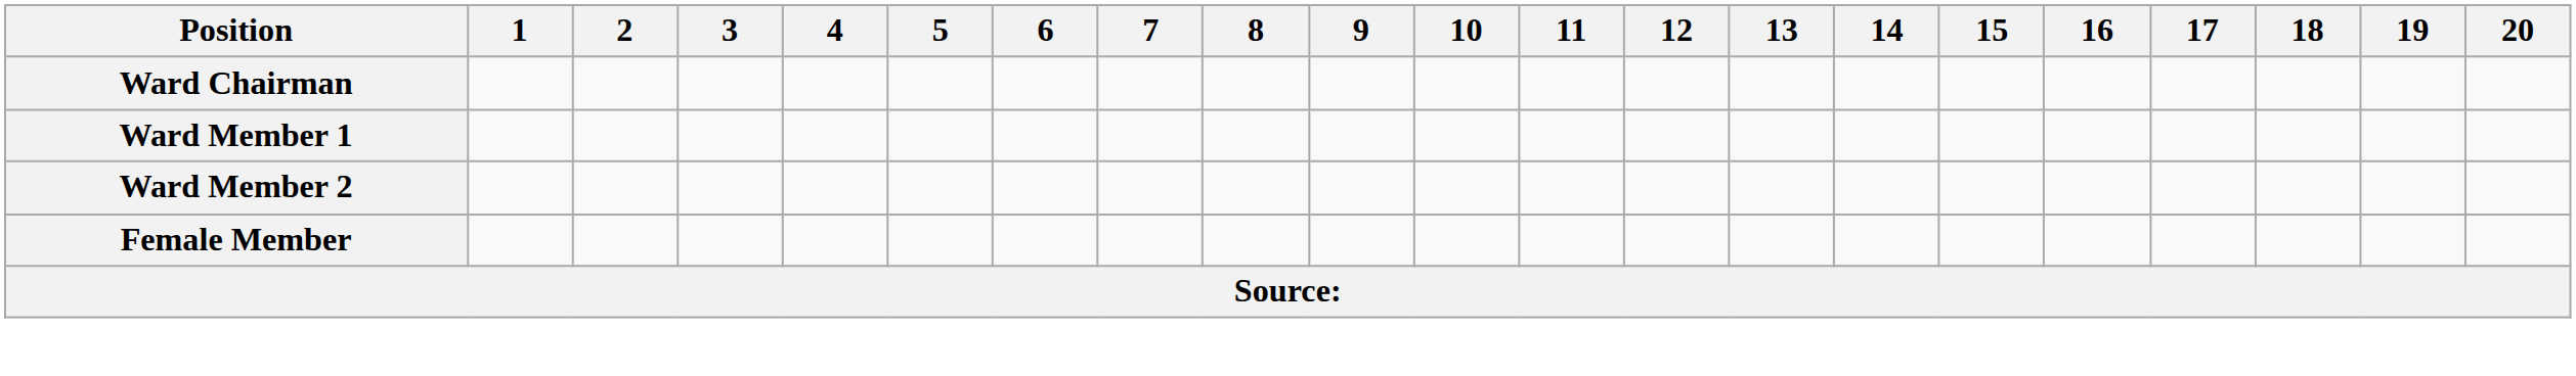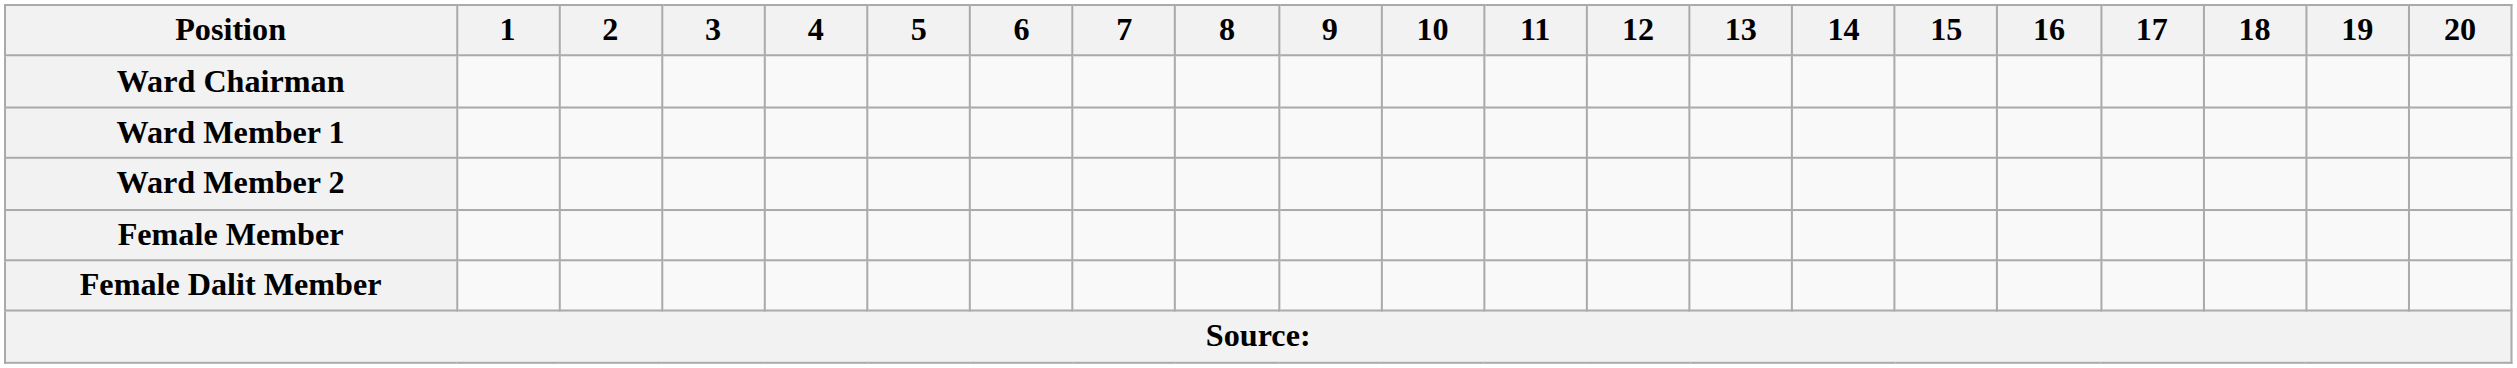+ row: Female Dalit Member
